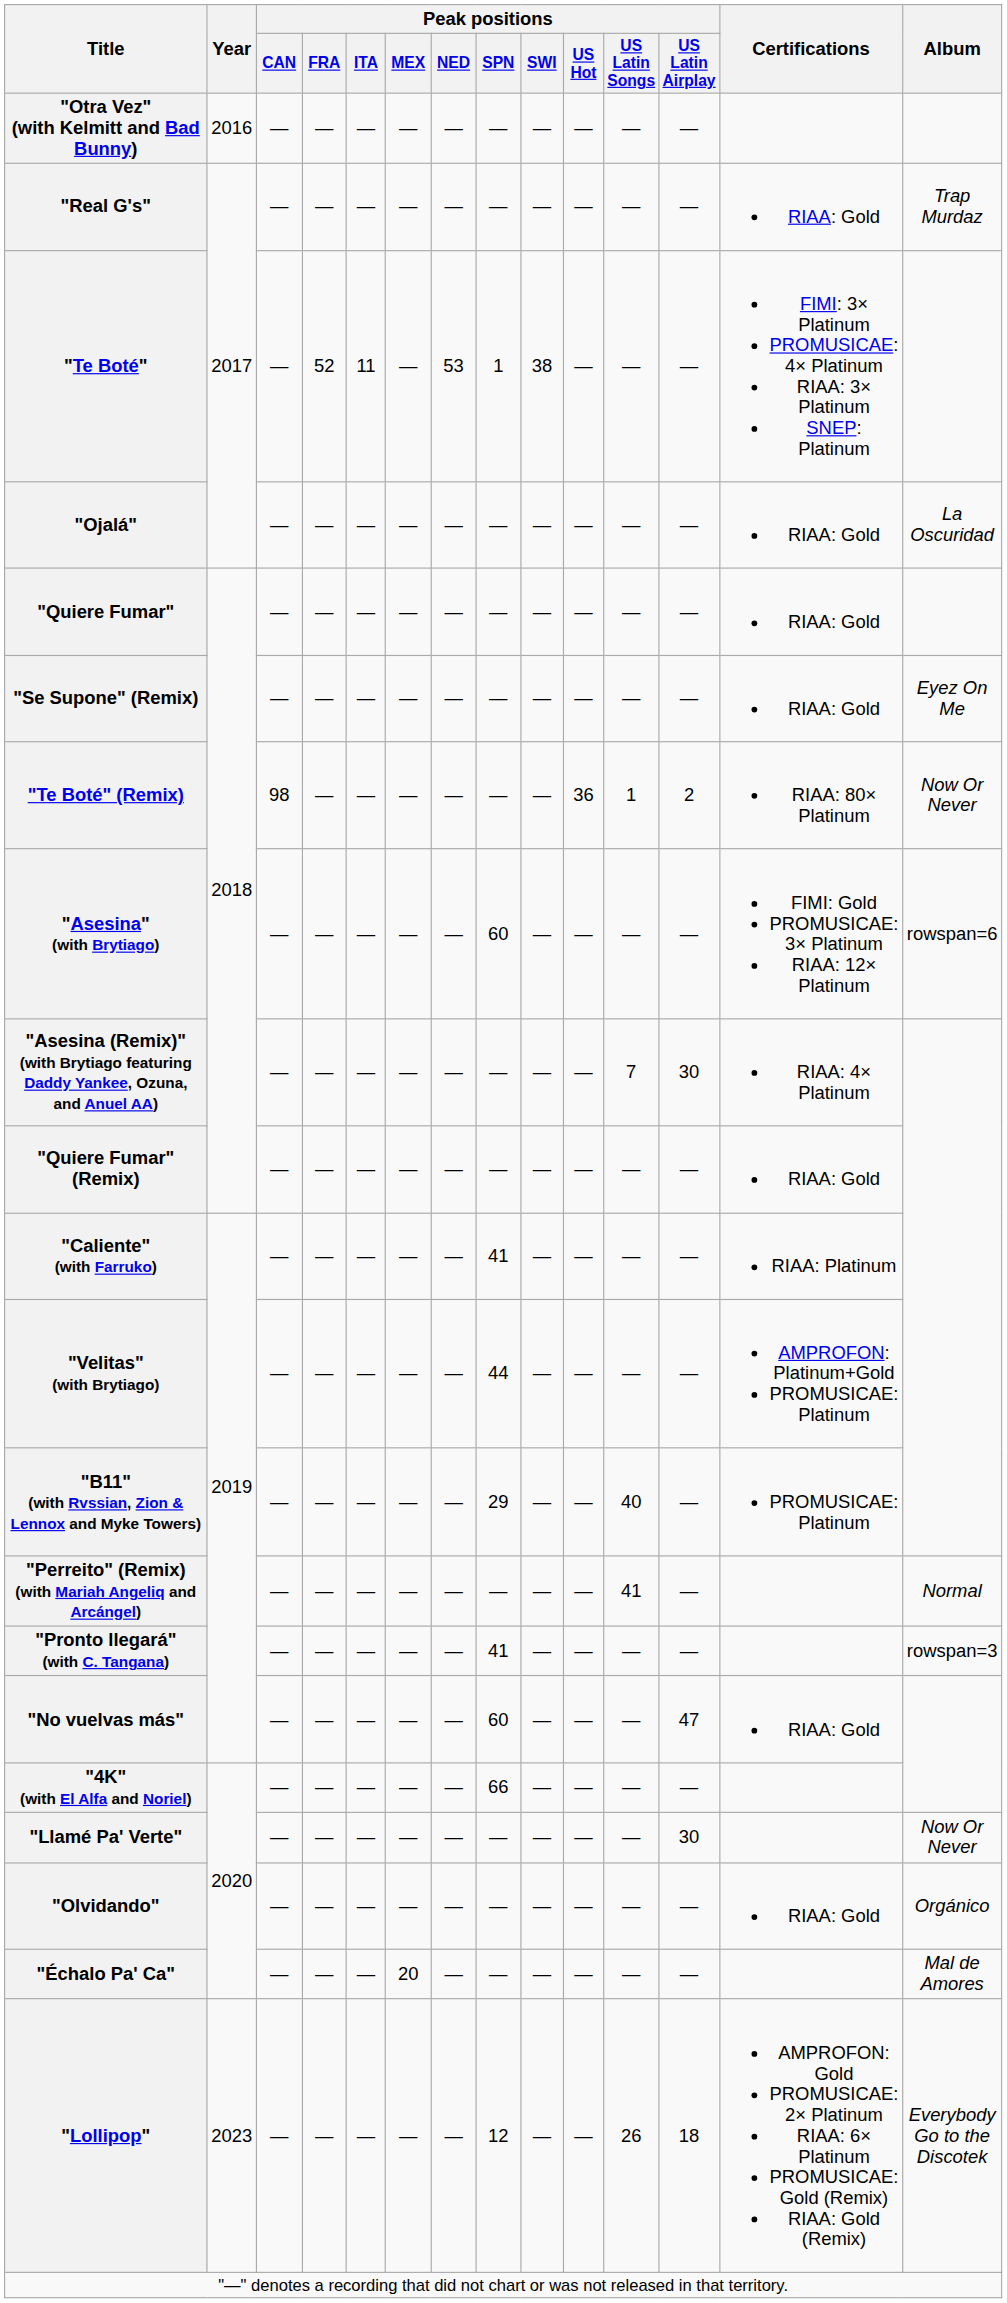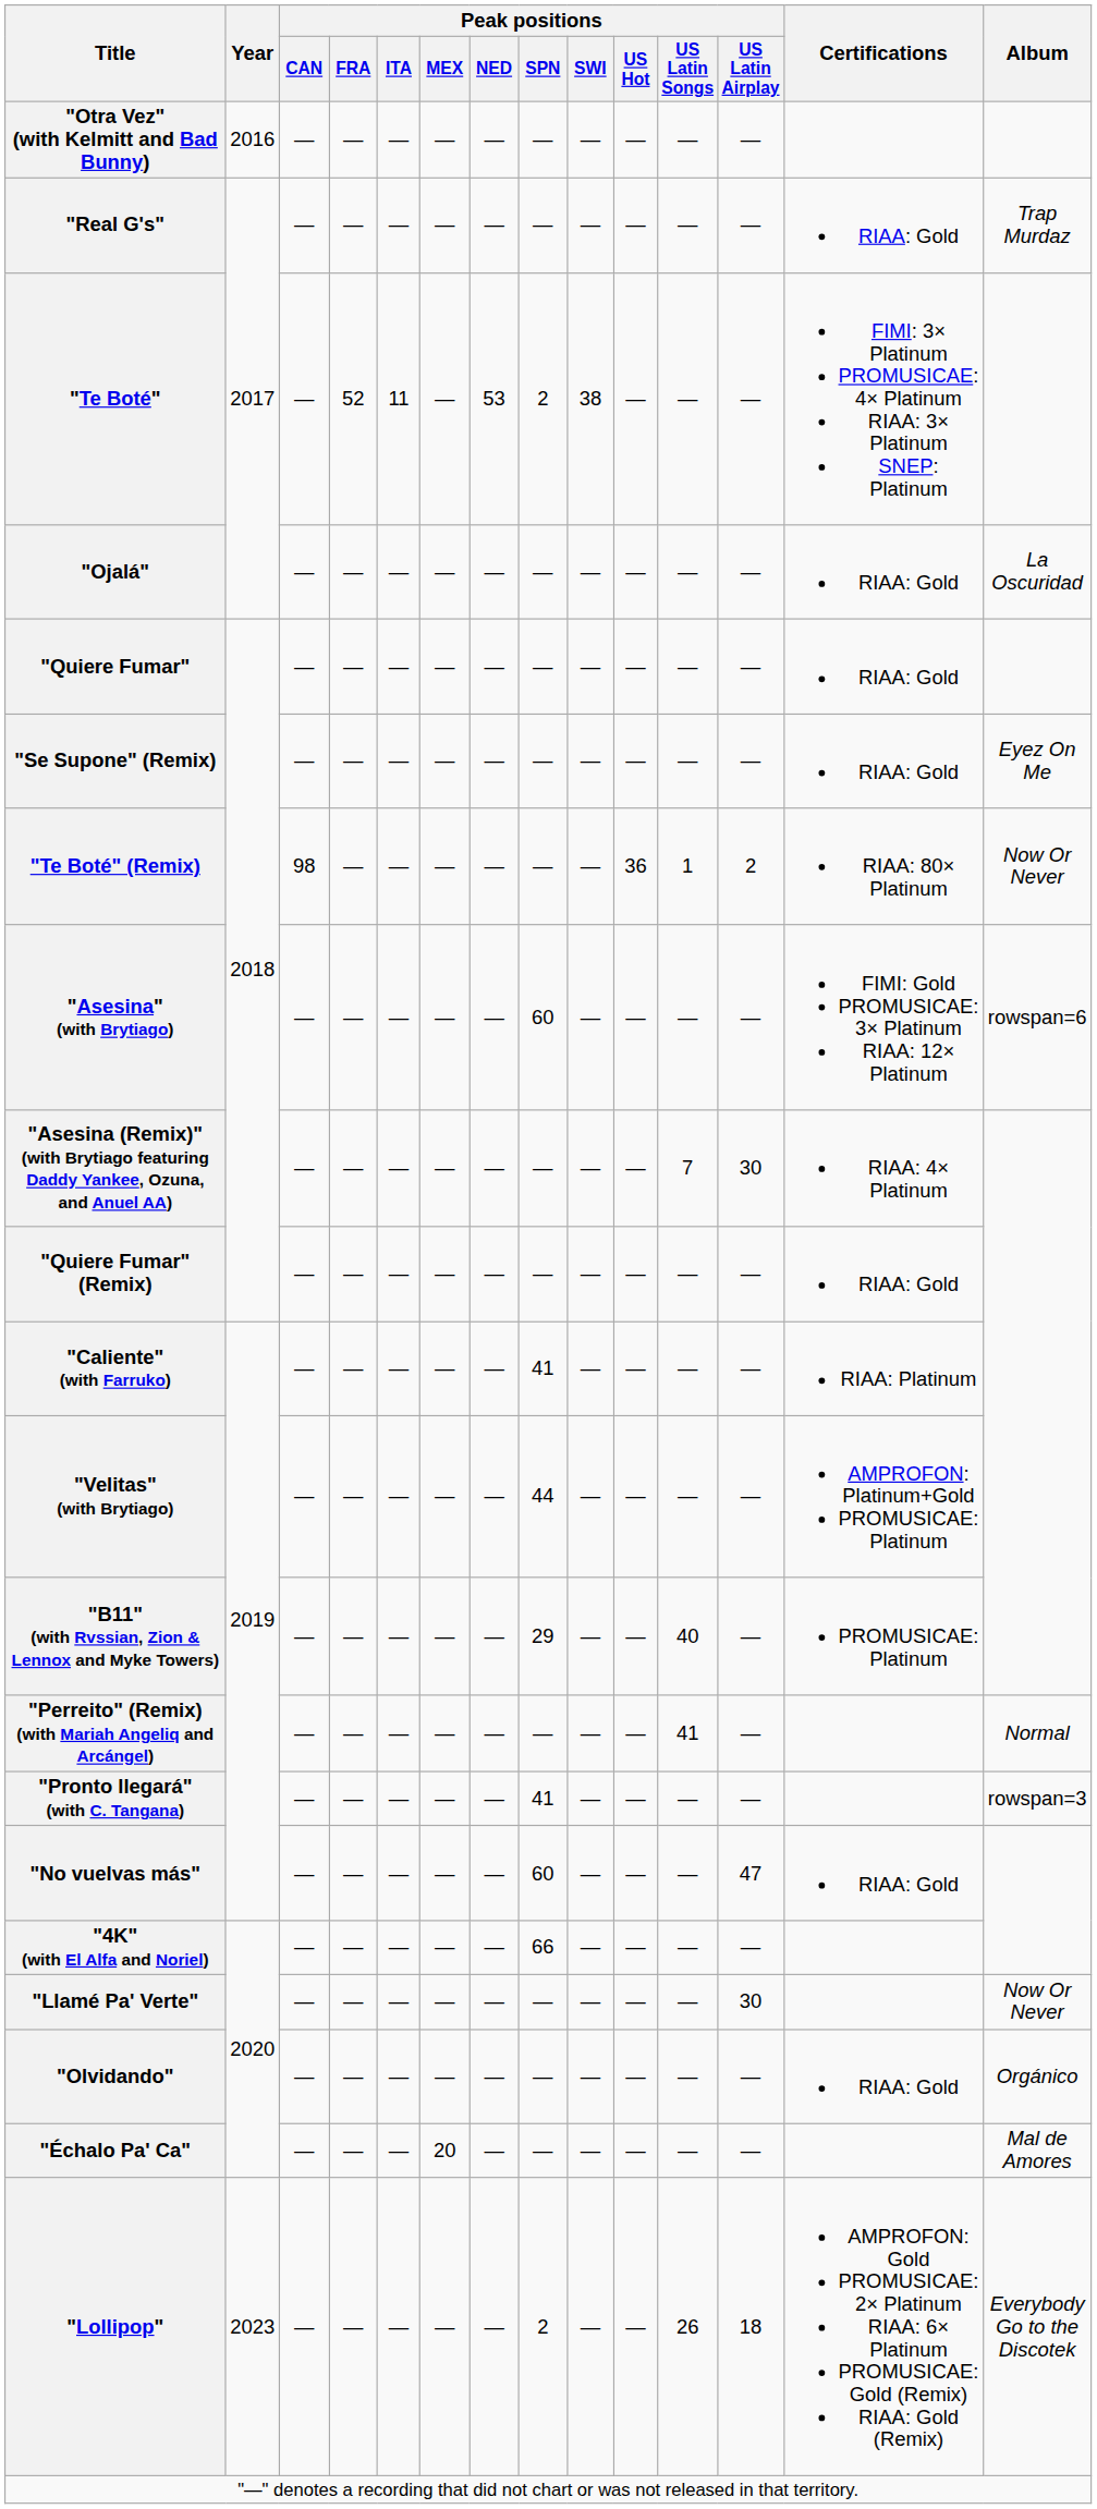"Te Boté" | Peak positions / SPN: 1 -> 2
"Lollipop" | Peak positions / SPN: 12 -> 2
